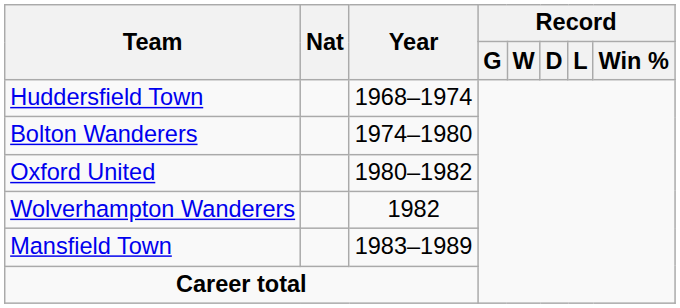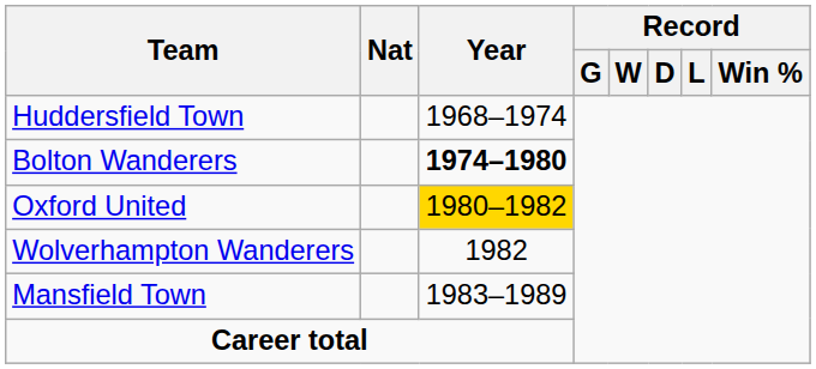Bolton Wanderers | Year: normal -> bold
Oxford United | Year: no background -> gold background
